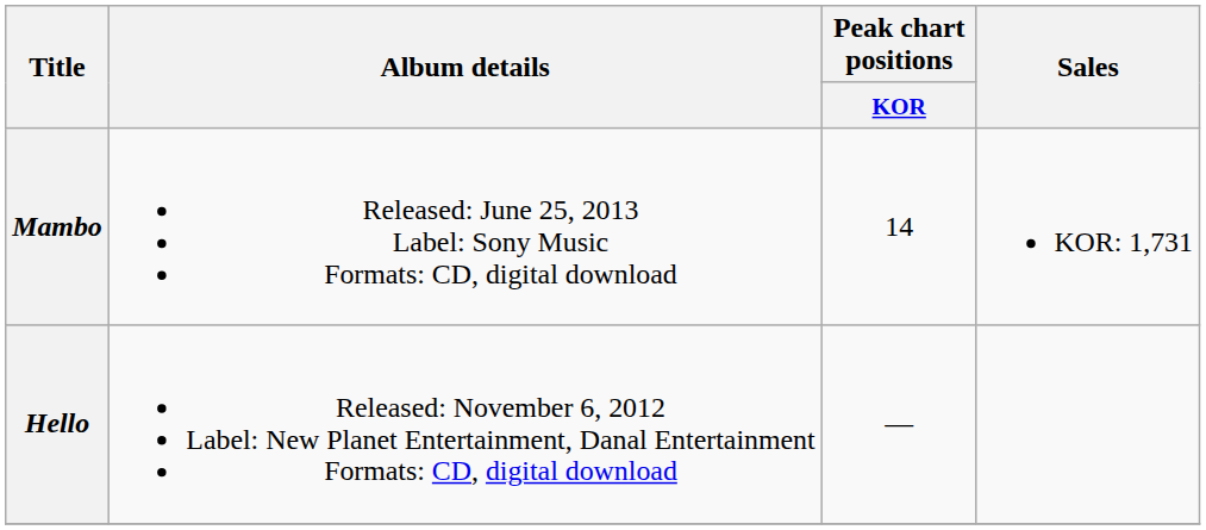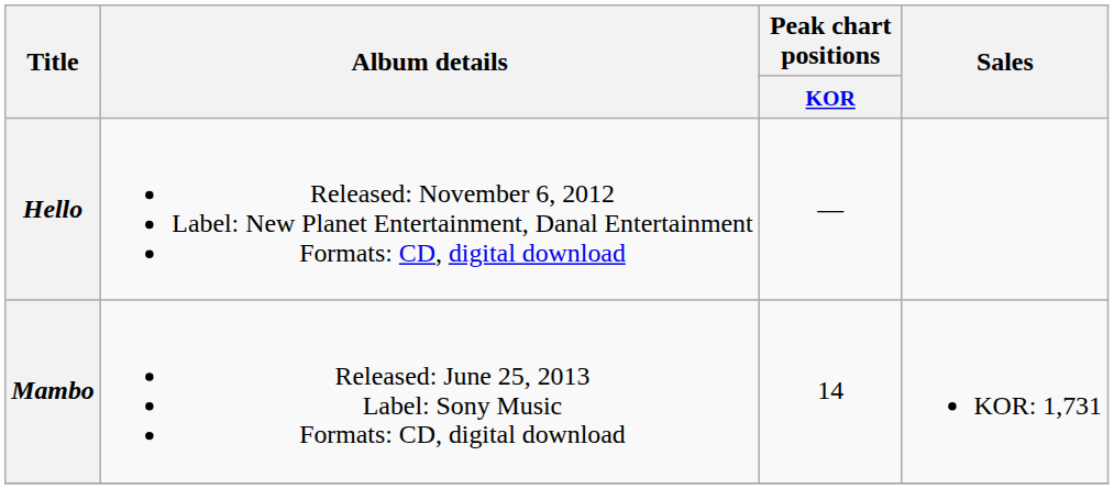rows swapped: Hello <-> Mambo
